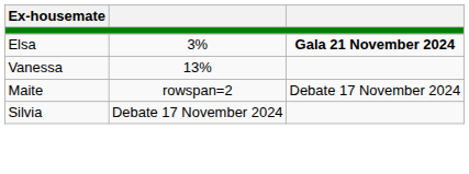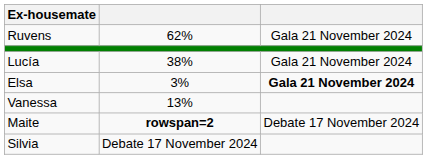+ row: Ruvens | 62% | Gala 21 November 2024
+ row: Lucía | 38% | Gala 21 November 2024
Maite | column 2: normal -> bold
